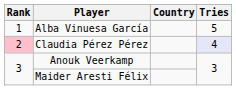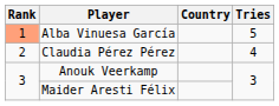Alba Vinuesa García | Rank: no background -> lightsalmon background
Claudia Pérez Pérez | Rank: pink background -> no background
Claudia Pérez Pérez | Tries: lavender background -> no background
